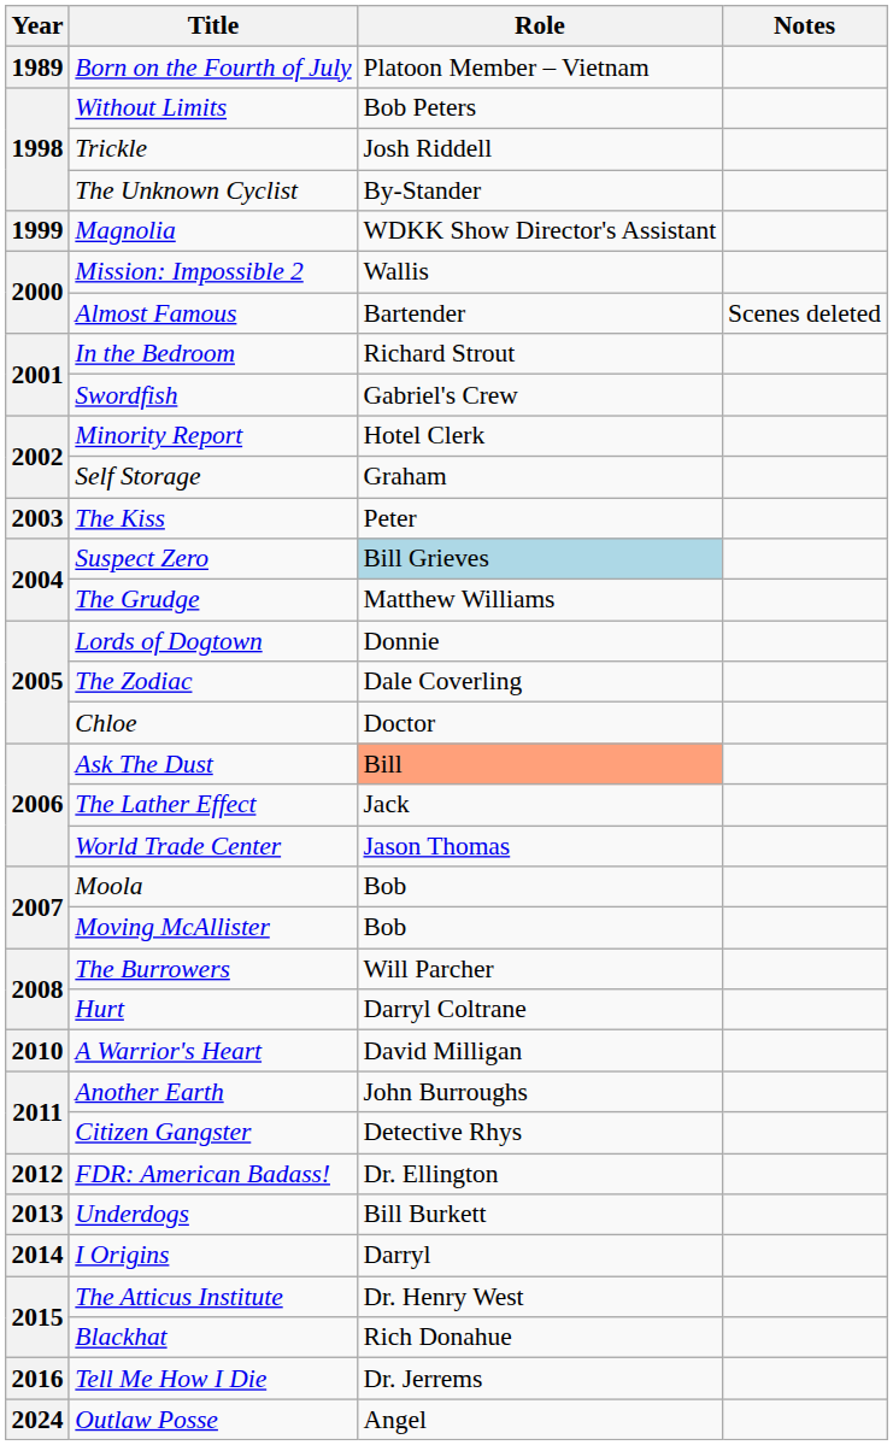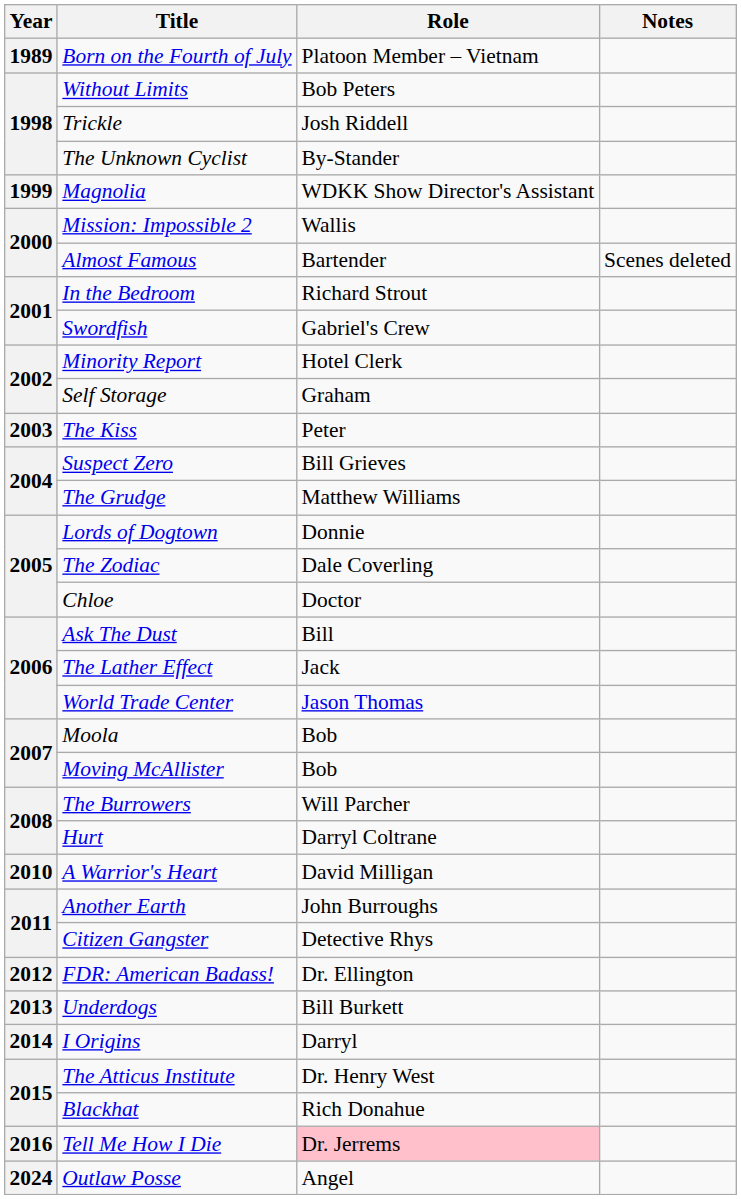Suspect Zero | Role: lightblue background -> no background
Ask The Dust | Role: lightsalmon background -> no background
Tell Me How I Die | Role: no background -> pink background
